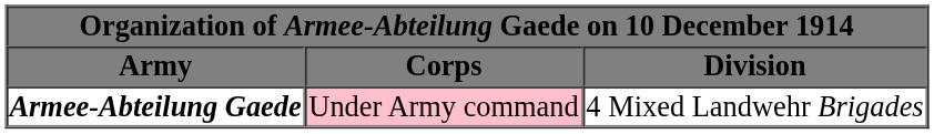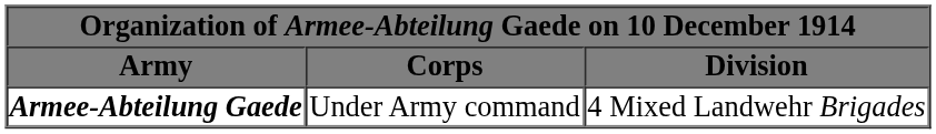Armee-Abteilung Gaede | Corps: pink background -> no background
